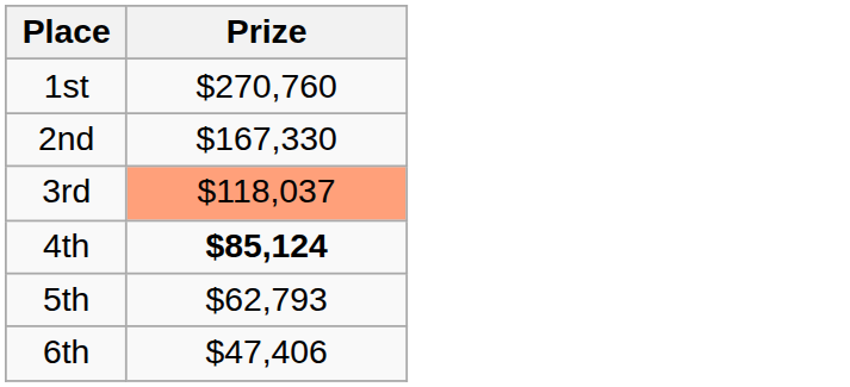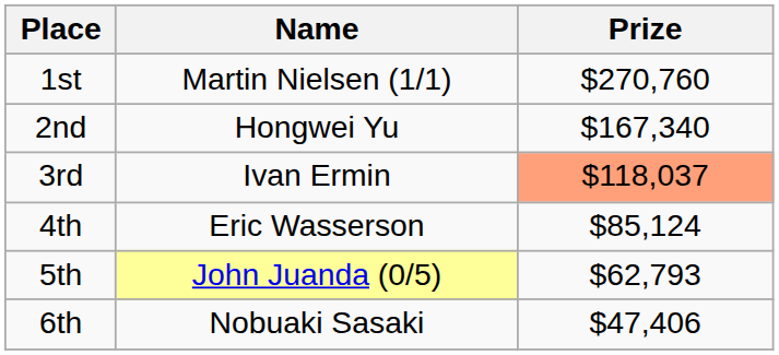+ column: Name | Martin Nielsen (1/1) | Hongwei Yu | Ivan Ermin | Eric Wasserson | John Juanda (0/5) | Nobuaki Sasaki
2nd | Prize: $167,330 -> $167,340
4th | Prize: bold -> normal
